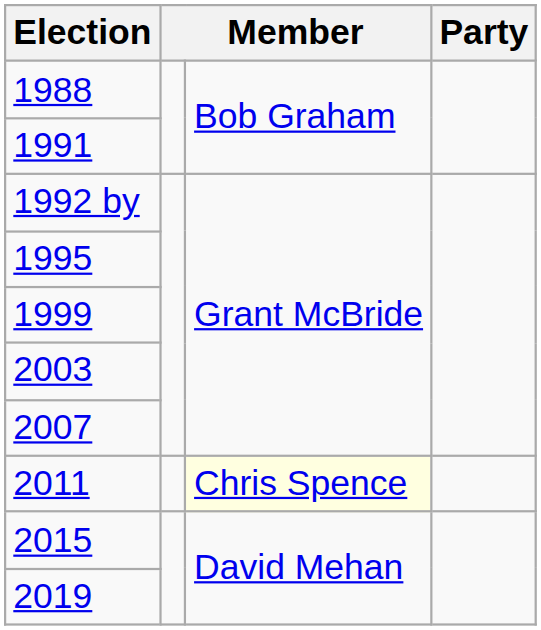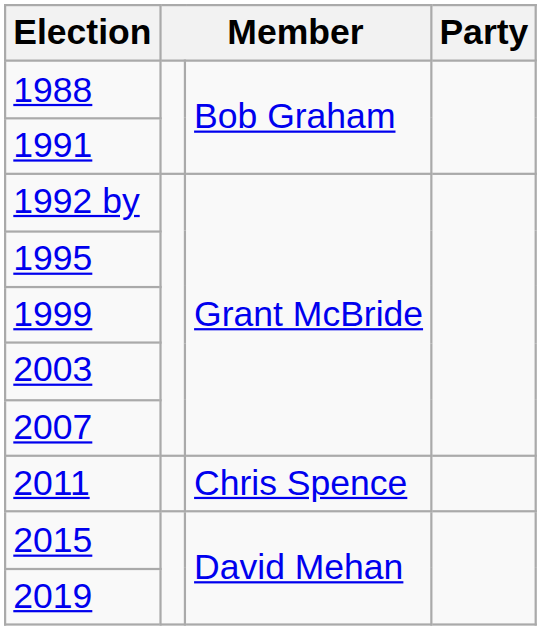2011 | column 3: lightyellow background -> no background
